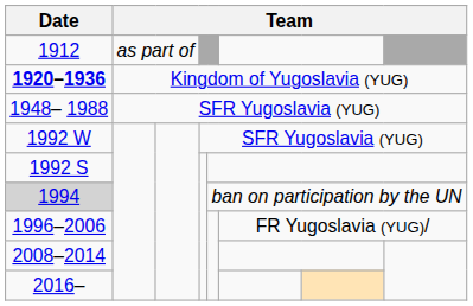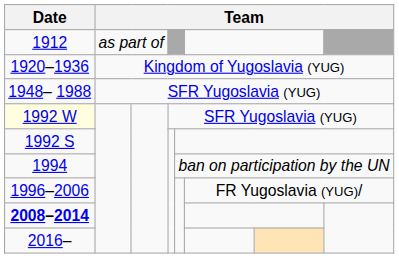1920–1936 | Date: bold -> normal
1992 W | Date: no background -> lightyellow background
1994 | Date: lightgrey background -> no background
2008–2014 | Date: normal -> bold
